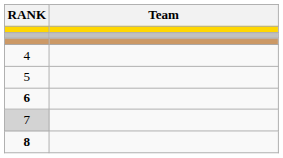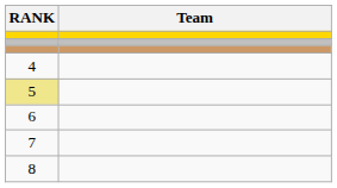row 6 | RANK: no background -> khaki background
row 7 | RANK: bold -> normal
row 8 | RANK: lightgrey background -> no background
row 9 | RANK: bold -> normal
